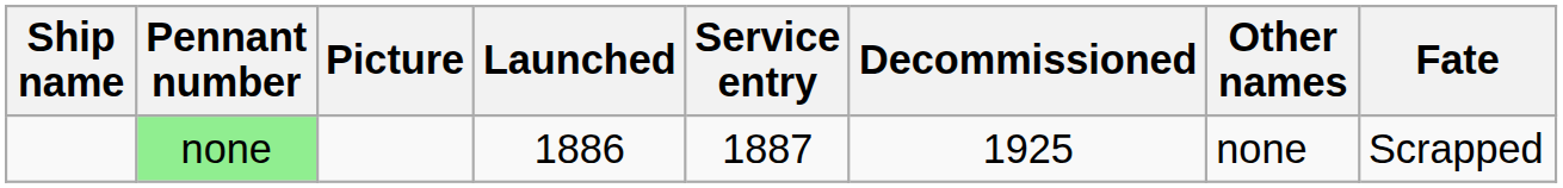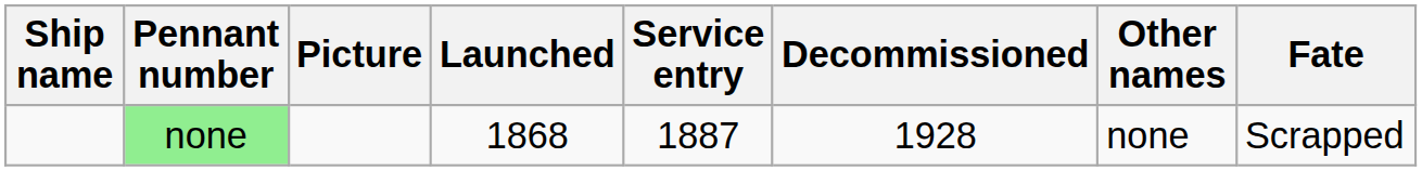row 2 | Launched: 1886 -> 1868
row 2 | Decommissioned: 1925 -> 1928
